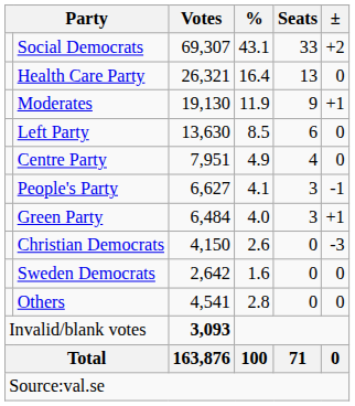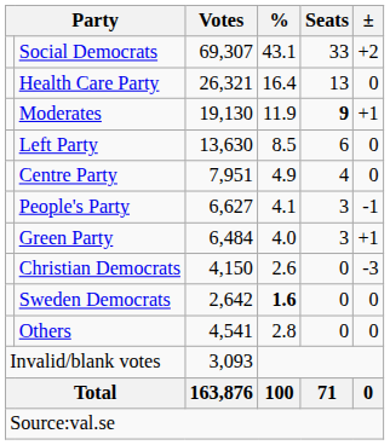Moderates | Seats: normal -> bold
Sweden Democrats | %: normal -> bold
Invalid/blank votes | Votes: bold -> normal
